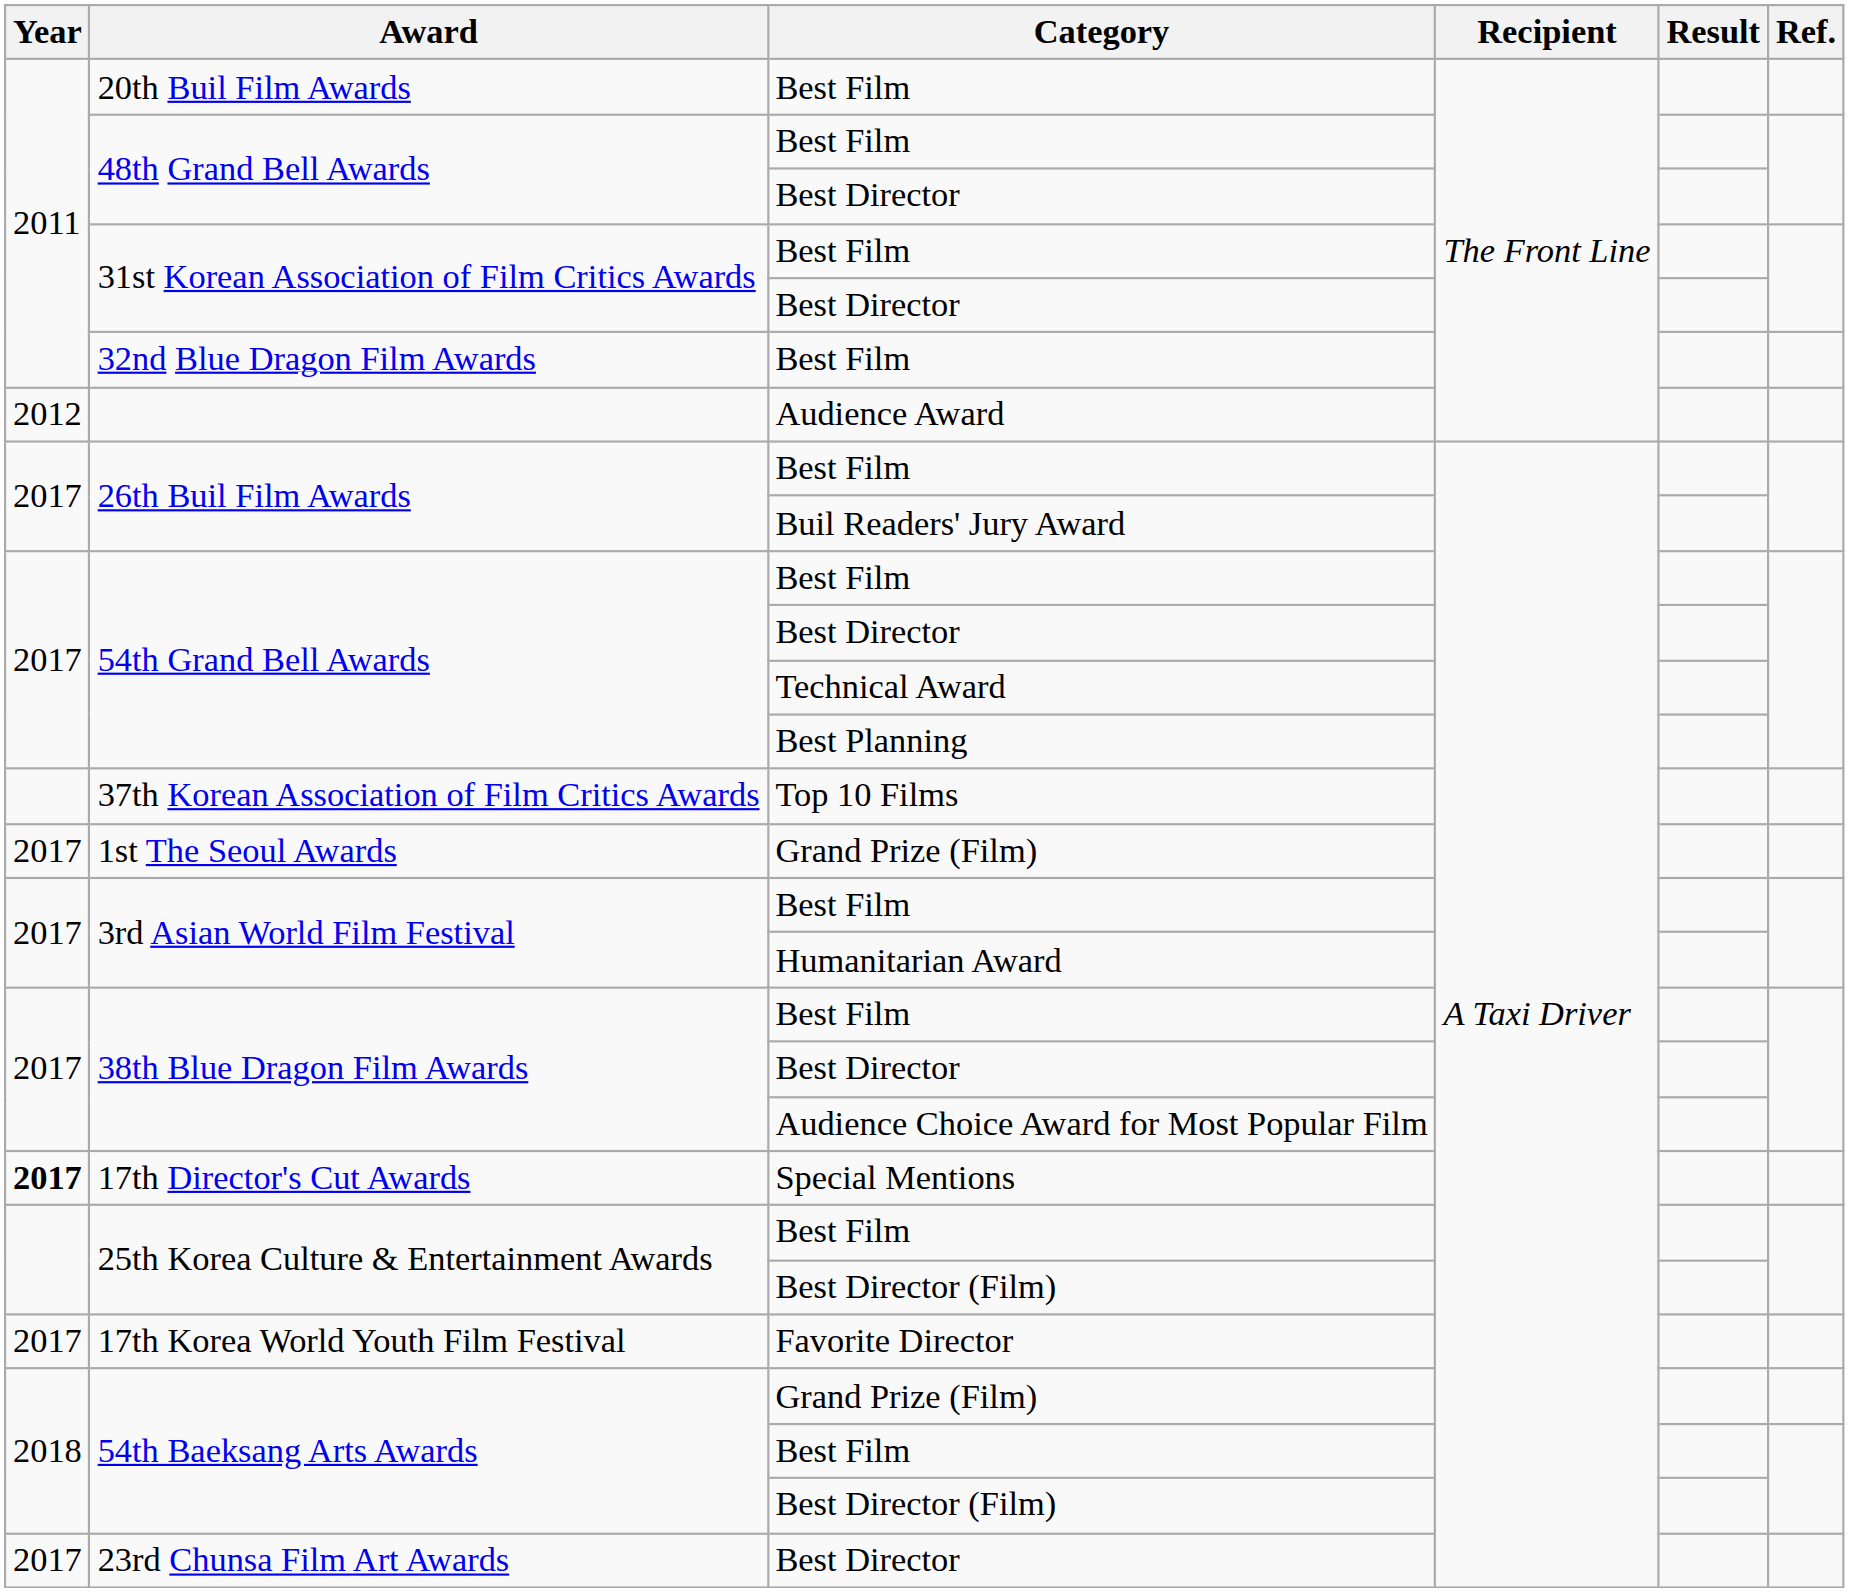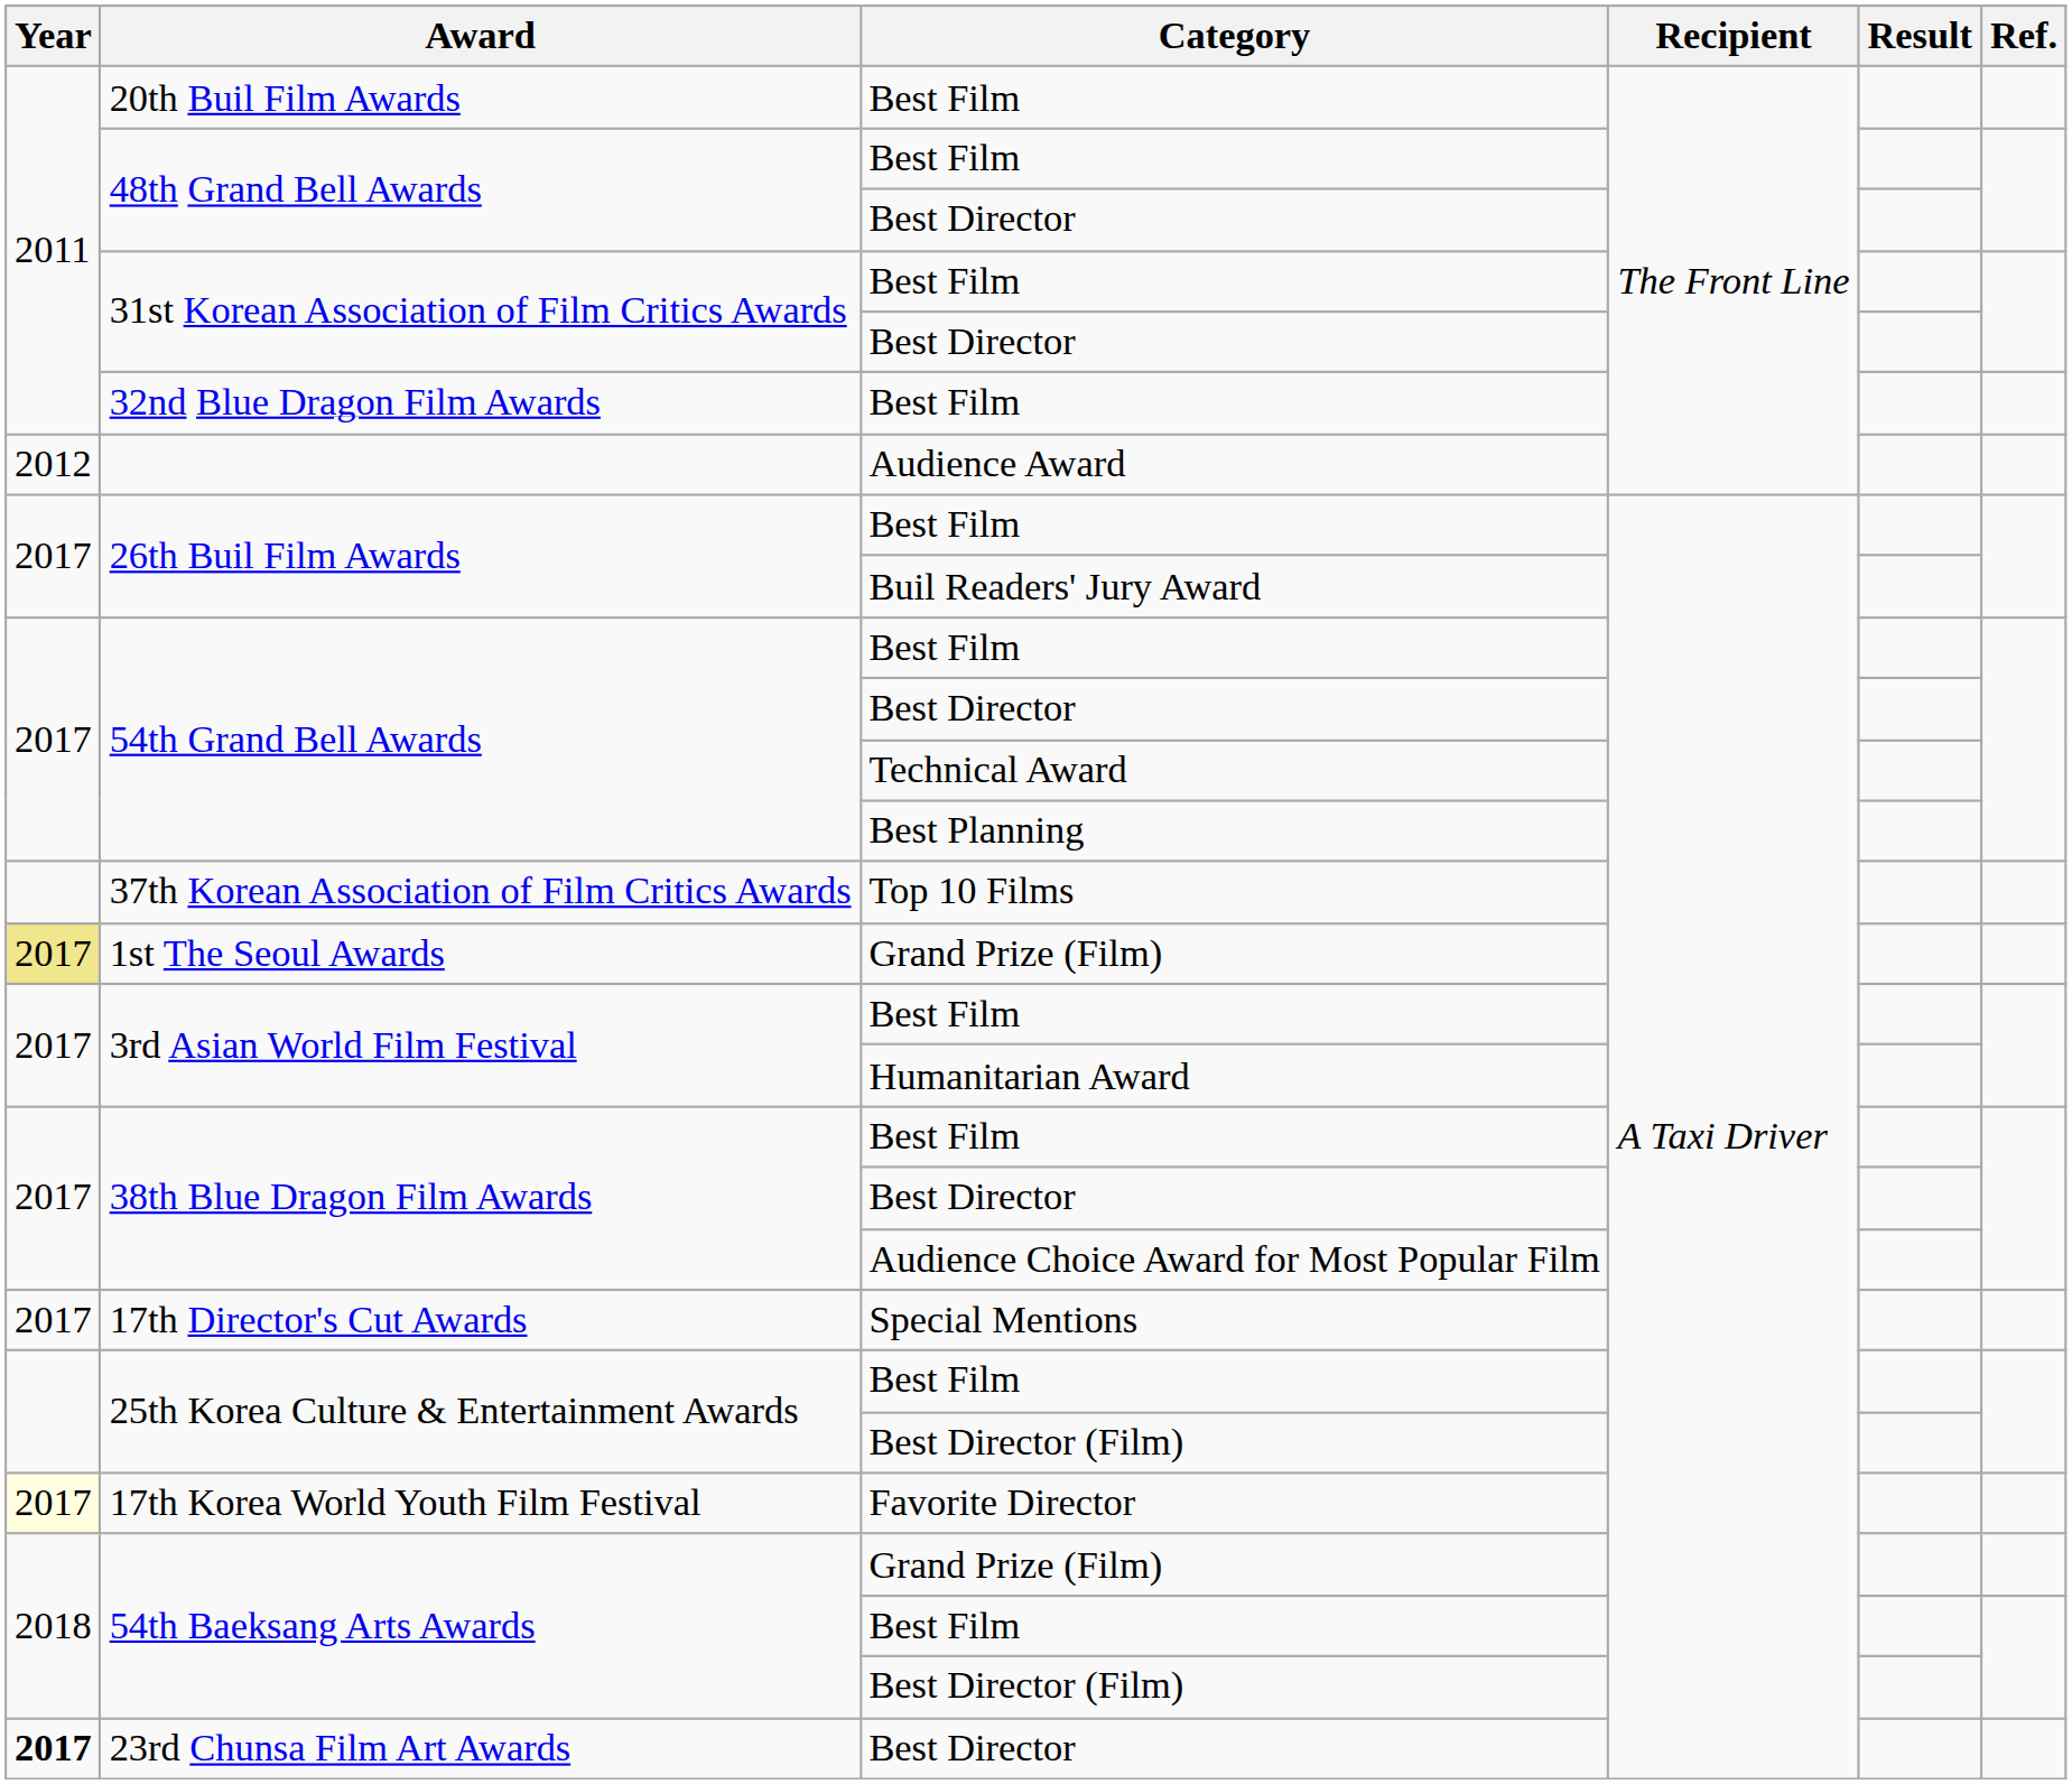1st The Seoul Awards | Year: no background -> khaki background
17th Director's Cut Awards | Year: bold -> normal
17th Korea World Youth Film Festival | Year: no background -> lightyellow background
23rd Chunsa Film Art Awards | Year: normal -> bold
